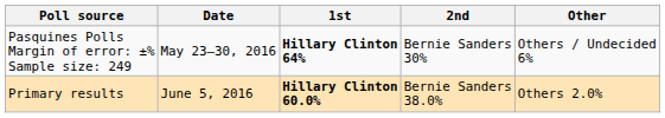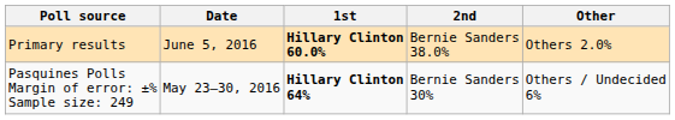rows swapped: Primary results <-> Pasquines Polls Margin of error: ±% Sample size: 249
